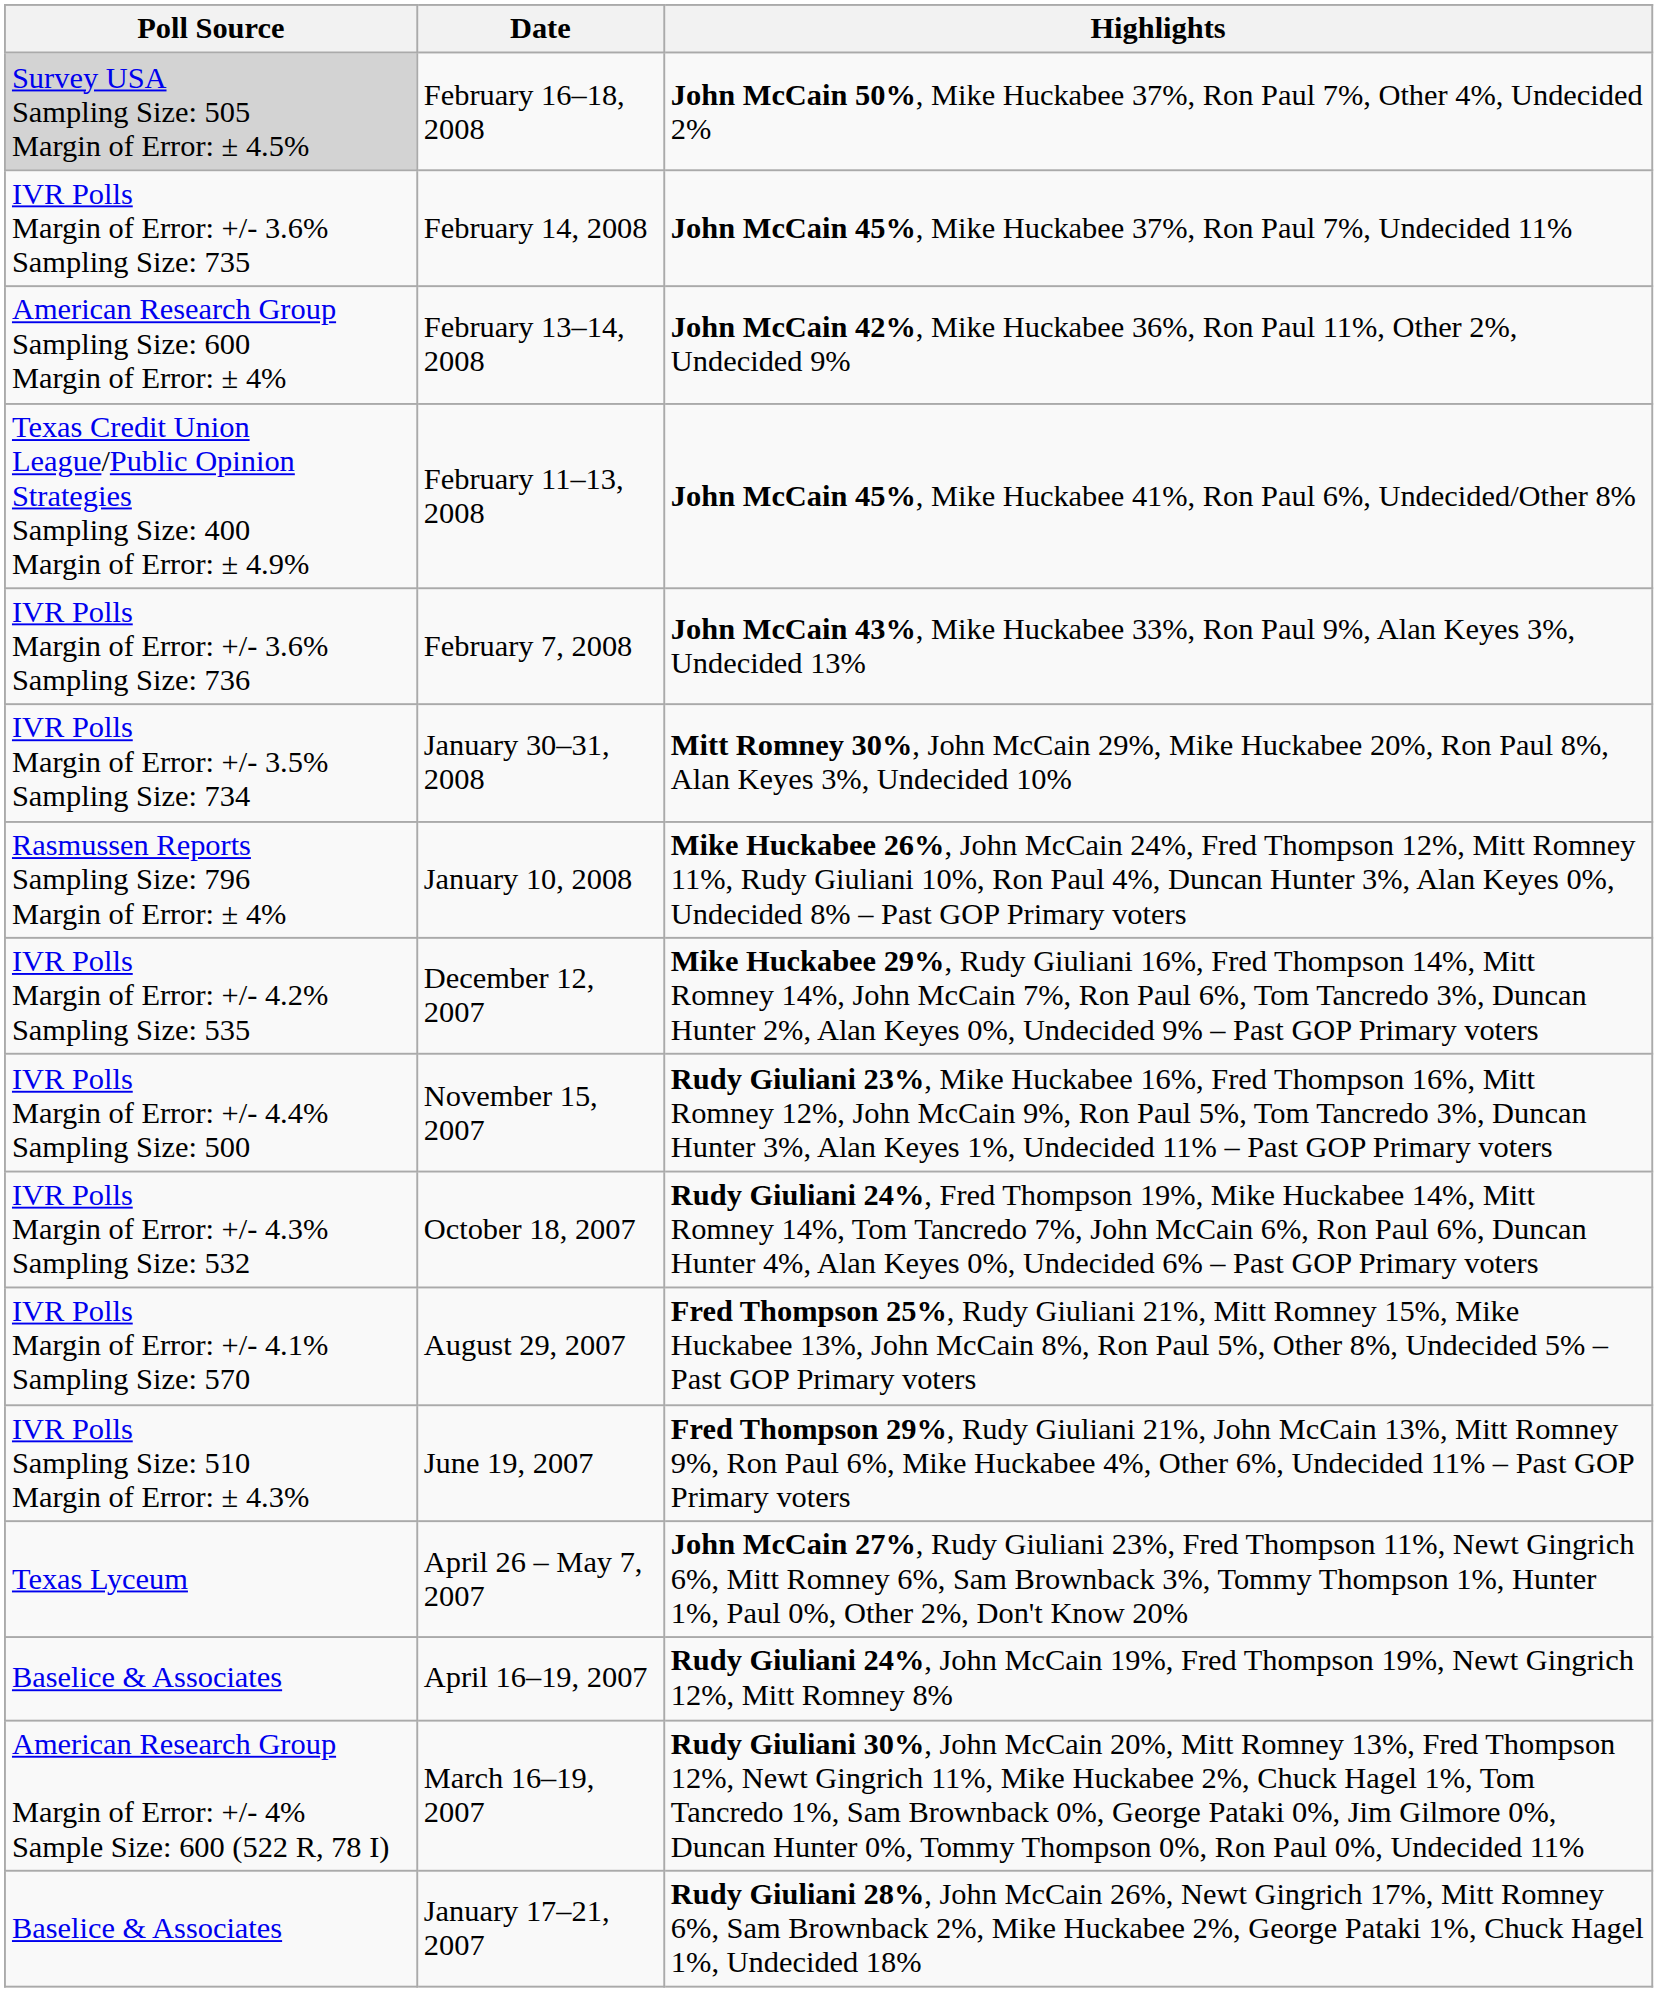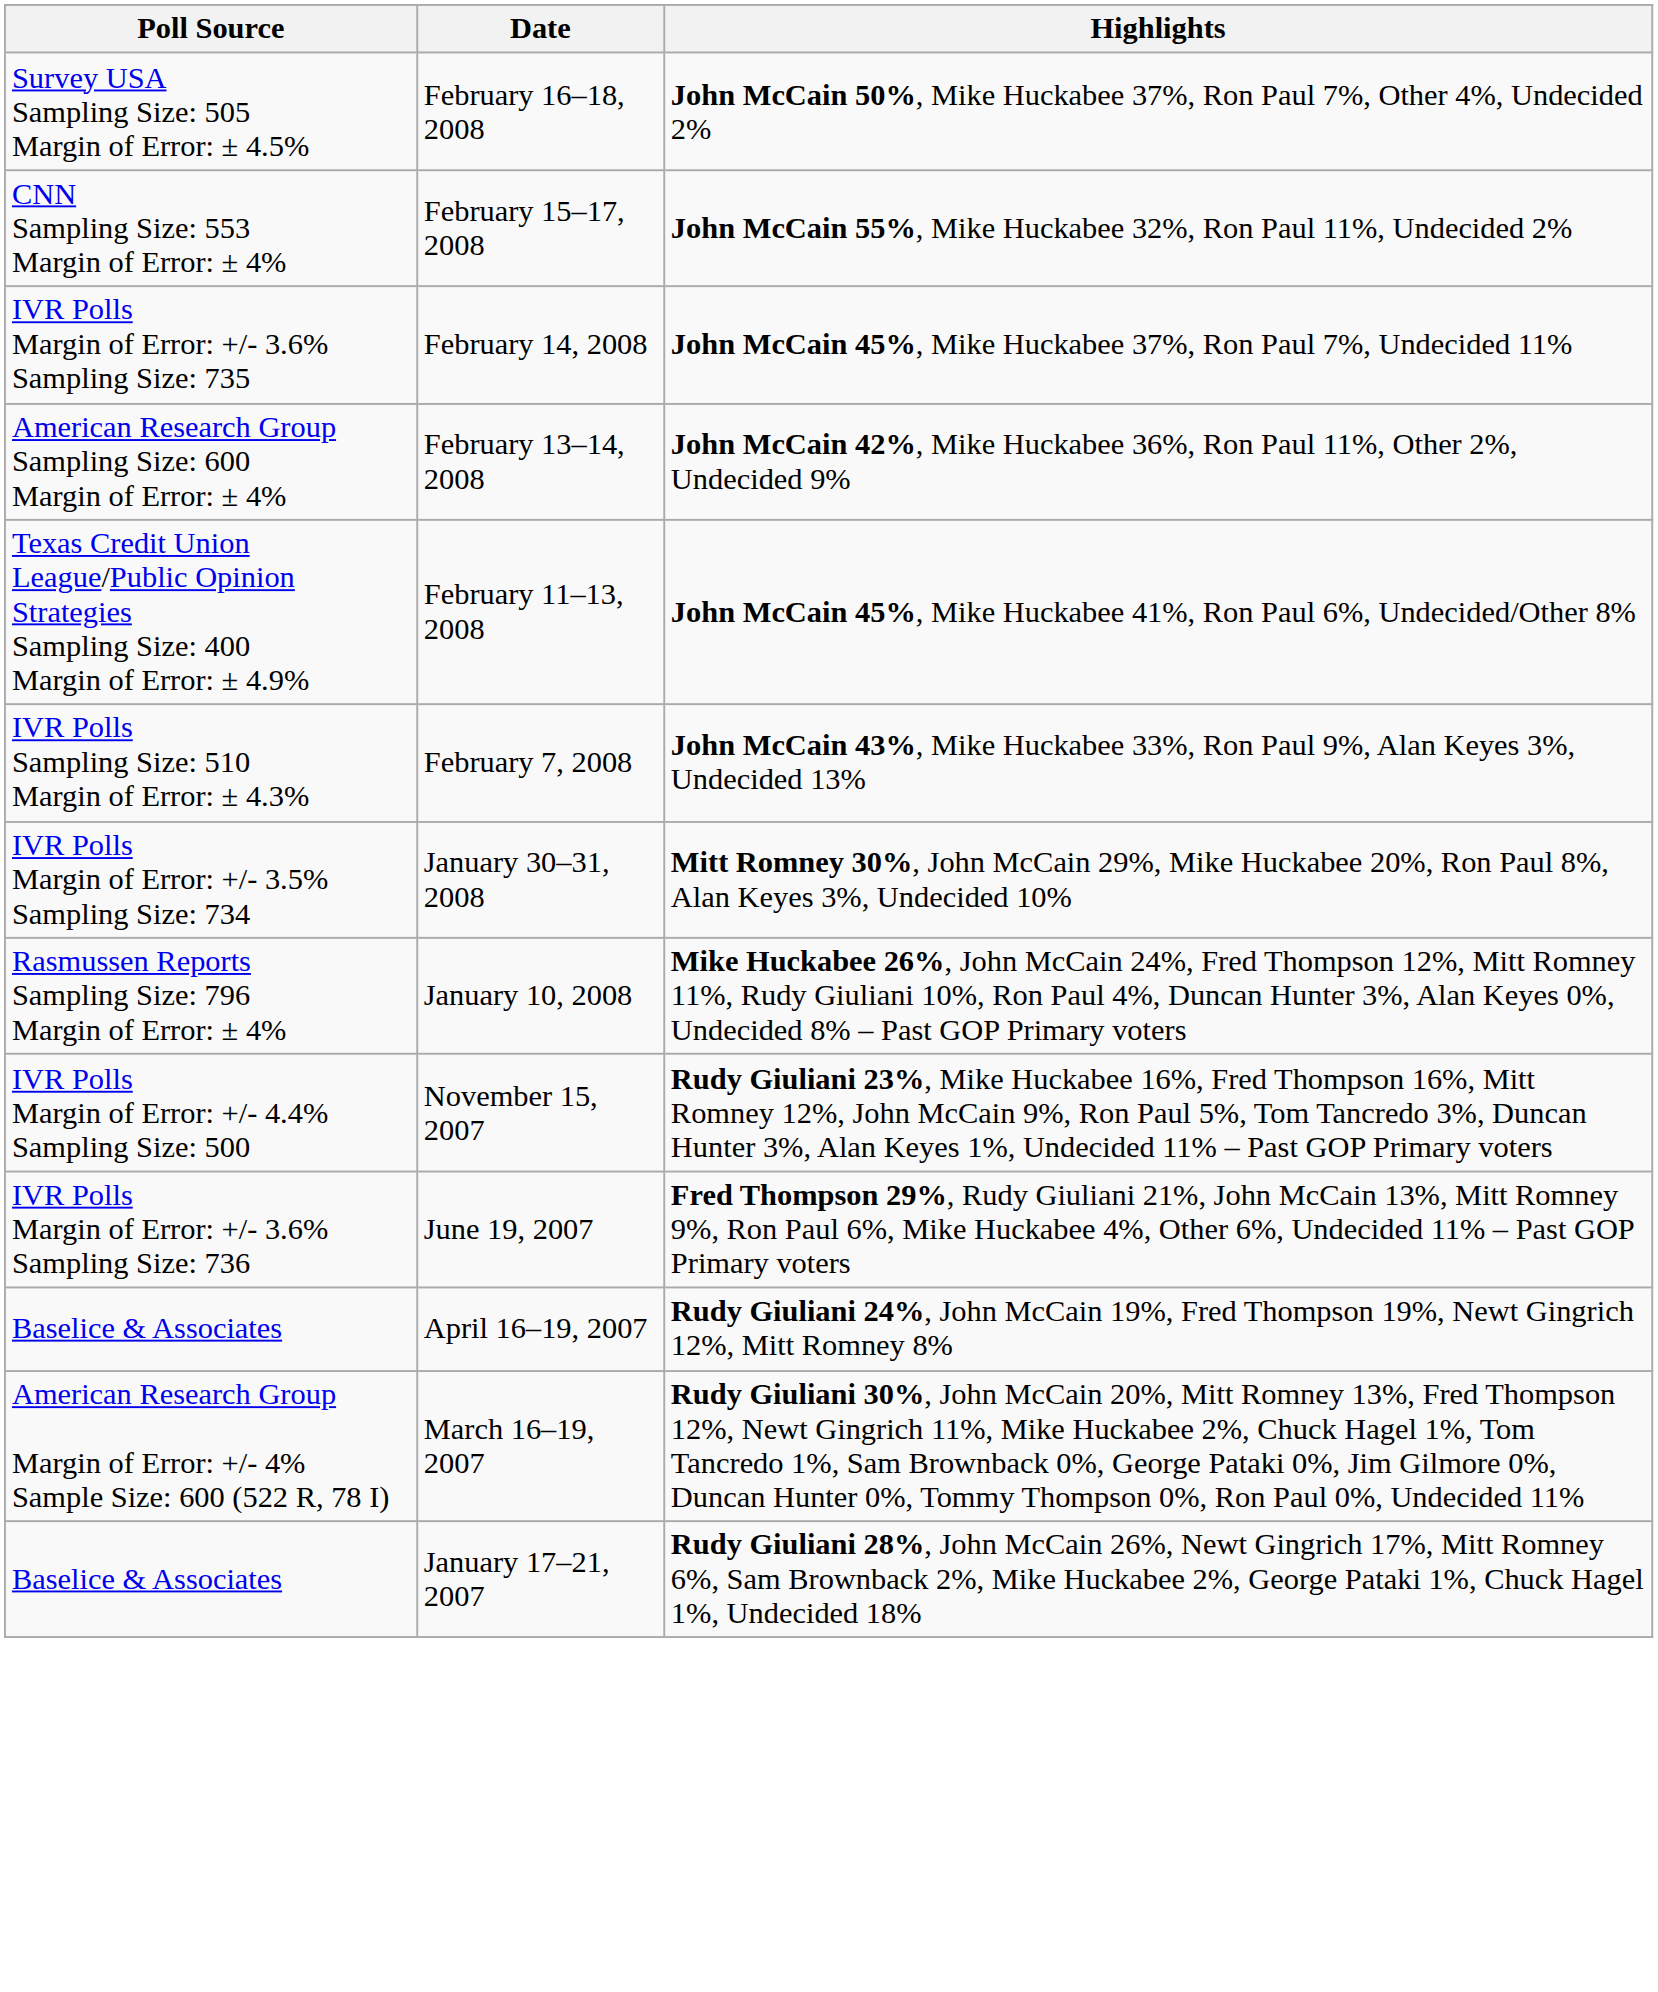February 16–18, 2008 | Poll Source: lightgrey background -> no background
+ row: CNN Sampling Size: 553 Margin of Error: ± 4% | February 15–17, 2008 | John McCain 55%, Mike Huckabee 32%, Ron Paul 11%, Undecided 2%
February 7, 2008 | Poll Source: IVR Polls Margin of Error: +/- 3.6% Sampling Size: 736 -> IVR Polls Sampling Size: 510 Margin of Error: ± 4.3%
- row: IVR Polls Margin of Error: +/- 4.2% Sampling Size: 535 | December 12, 2007 | Mike Huckabee 29%, Rudy Giuliani 16%, Fred Thompson 14%, Mitt Romney 14%, John McCain 7%, Ron Paul 6%, Tom Tancredo 3%, Duncan Hunter 2%, Alan Keyes 0%, Undecided 9% – Past GOP Primary voters
- row: IVR Polls Margin of Error: +/- 4.3% Sampling Size: 532 | October 18, 2007 | Rudy Giuliani 24%, Fred Thompson 19%, Mike Huckabee 14%, Mitt Romney 14%, Tom Tancredo 7%, John McCain 6%, Ron Paul 6%, Duncan Hunter 4%, Alan Keyes 0%, Undecided 6% – Past GOP Primary voters
- row: IVR Polls Margin of Error: +/- 4.1% Sampling Size: 570 | August 29, 2007 | Fred Thompson 25%, Rudy Giuliani 21%, Mitt Romney 15%, Mike Huckabee 13%, John McCain 8%, Ron Paul 5%, Other 8%, Undecided 5% – Past GOP Primary voters
June 19, 2007 | Poll Source: IVR Polls Sampling Size: 510 Margin of Error: ± 4.3% -> IVR Polls Margin of Error: +/- 3.6% Sampling Size: 736
- row: Texas Lyceum | April 26 – May 7, 2007 | John McCain 27%, Rudy Giuliani 23%, Fred Thompson 11%, Newt Gingrich 6%, Mitt Romney 6%, Sam Brownback 3%, Tommy Thompson 1%, Hunter 1%, Paul 0%, Other 2%, Don't Know 20%
